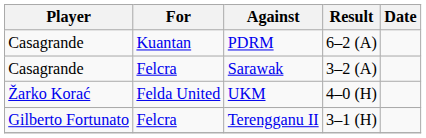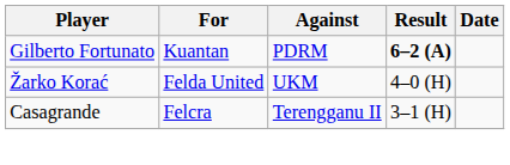PDRM | Player: Casagrande -> Gilberto Fortunato
PDRM | Result: normal -> bold
- row: Casagrande | Felcra | Sarawak | 3–2 (A)
Terengganu II | Player: Gilberto Fortunato -> Casagrande
